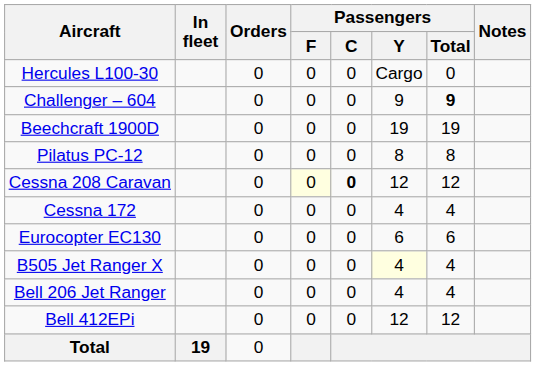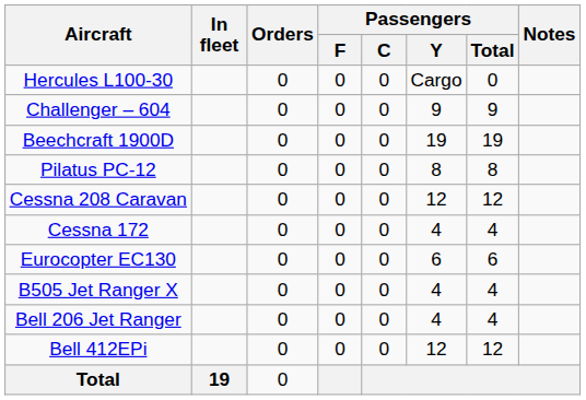Challenger – 604 | Passengers / Total: bold -> normal
Cessna 208 Caravan | Passengers / F: lightyellow background -> no background
Cessna 208 Caravan | Passengers / C: bold -> normal
B505 Jet Ranger X | Passengers / Y: lightyellow background -> no background
